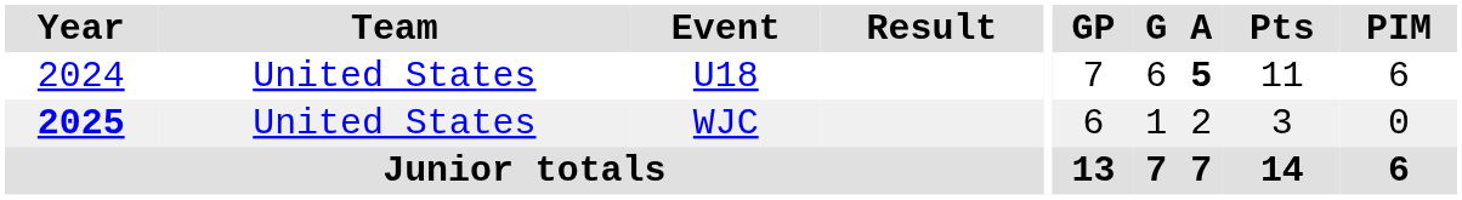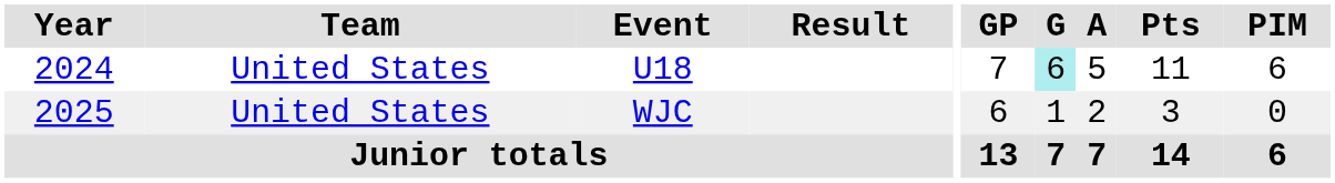U18 | G: no background -> paleturquoise background
U18 | A: bold -> normal
WJC | Year: bold -> normal
